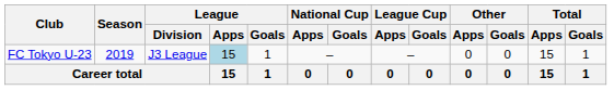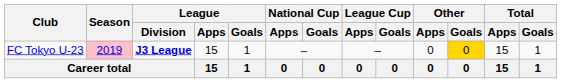FC Tokyo U-23 | Season: no background -> pink background
FC Tokyo U-23 | League / Division: normal -> bold
FC Tokyo U-23 | League / Apps: lightblue background -> no background
FC Tokyo U-23 | Other / Goals: no background -> gold background
